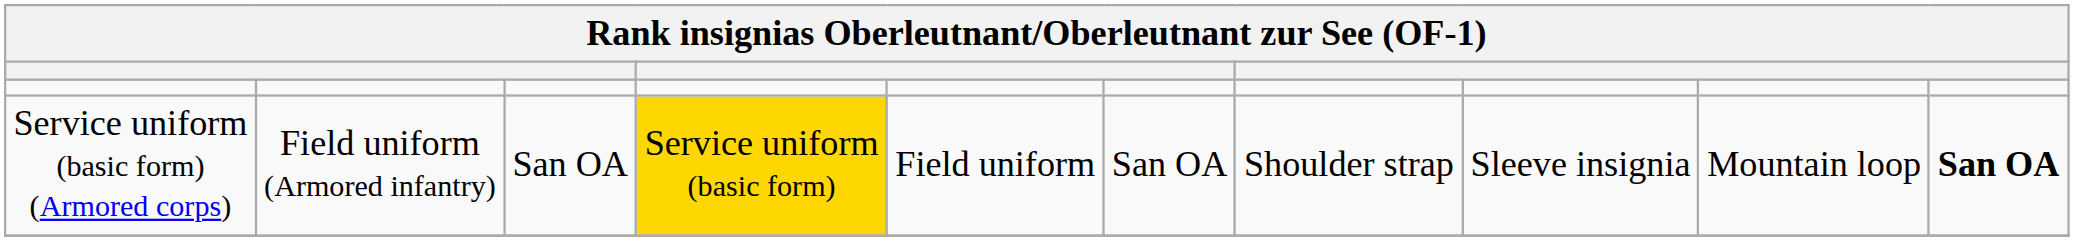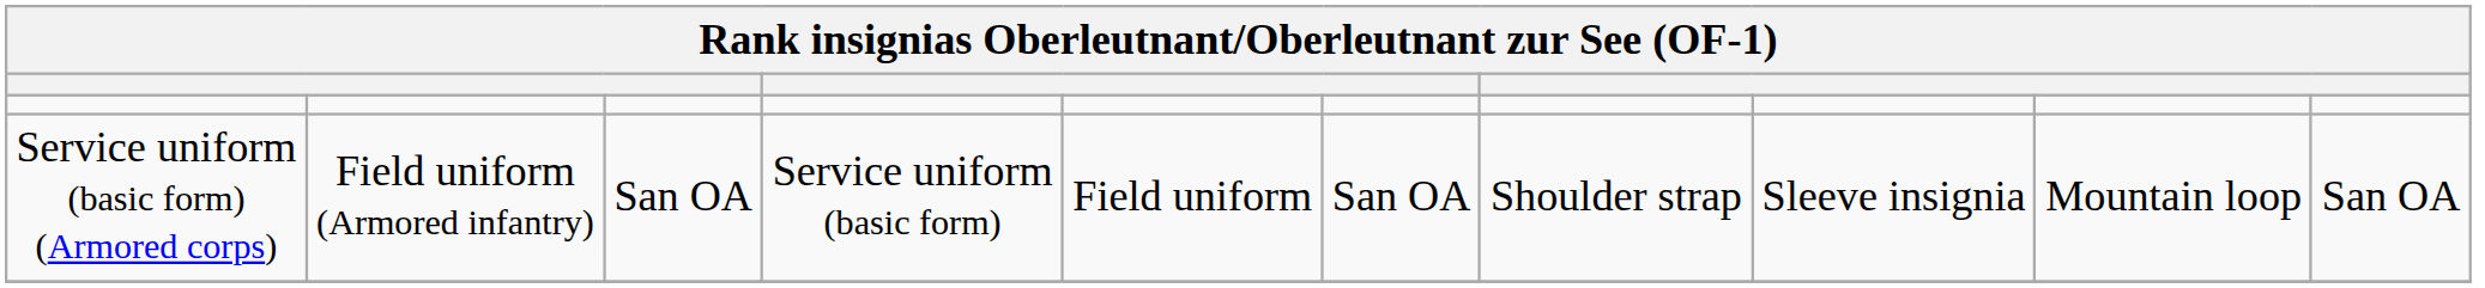Service uniform (basic form) (Armored corps) | column 4: gold background -> no background
Service uniform (basic form) (Armored corps) | column 10: bold -> normal
